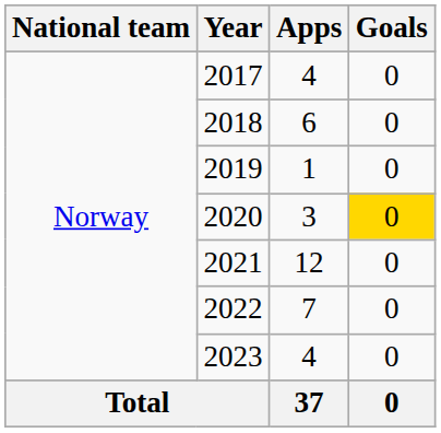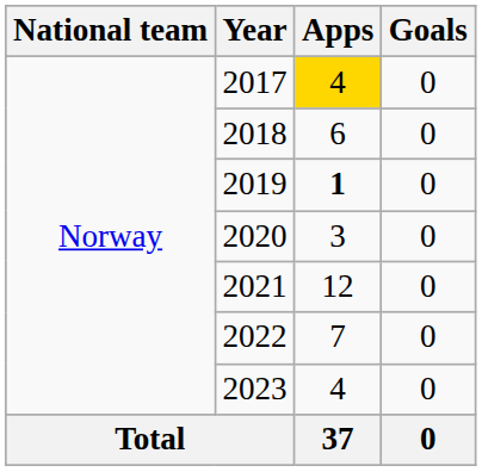2017 | Apps: no background -> gold background
2019 | Apps: normal -> bold
2020 | Goals: gold background -> no background
